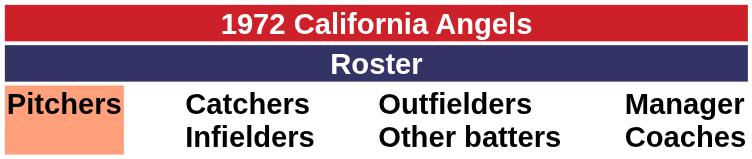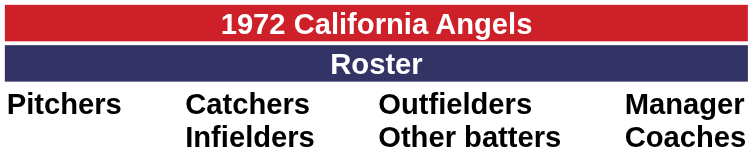Pitchers | column 1: lightsalmon background -> no background
